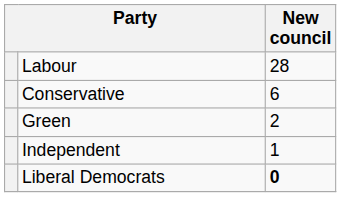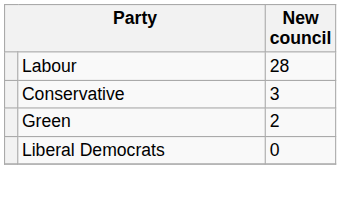Conservative | New council: 6 -> 3
- row: Independent | 1
Liberal Democrats | New council: bold -> normal
